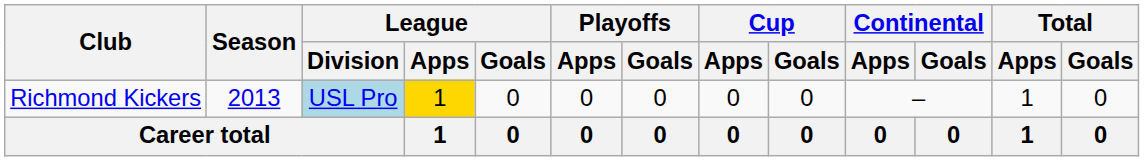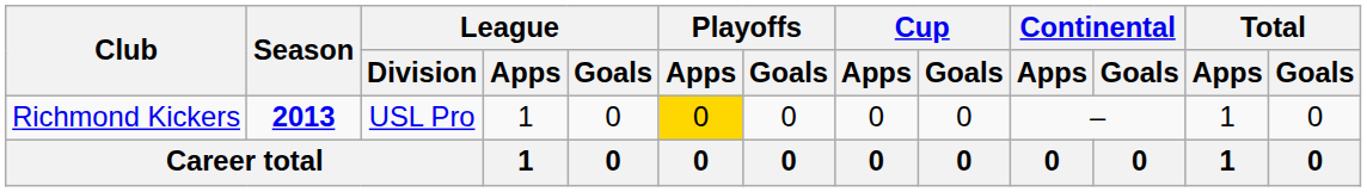Richmond Kickers | Season: normal -> bold
Richmond Kickers | League / Division: lightblue background -> no background
Richmond Kickers | League / Apps: gold background -> no background
Richmond Kickers | Playoffs / Apps: no background -> gold background
